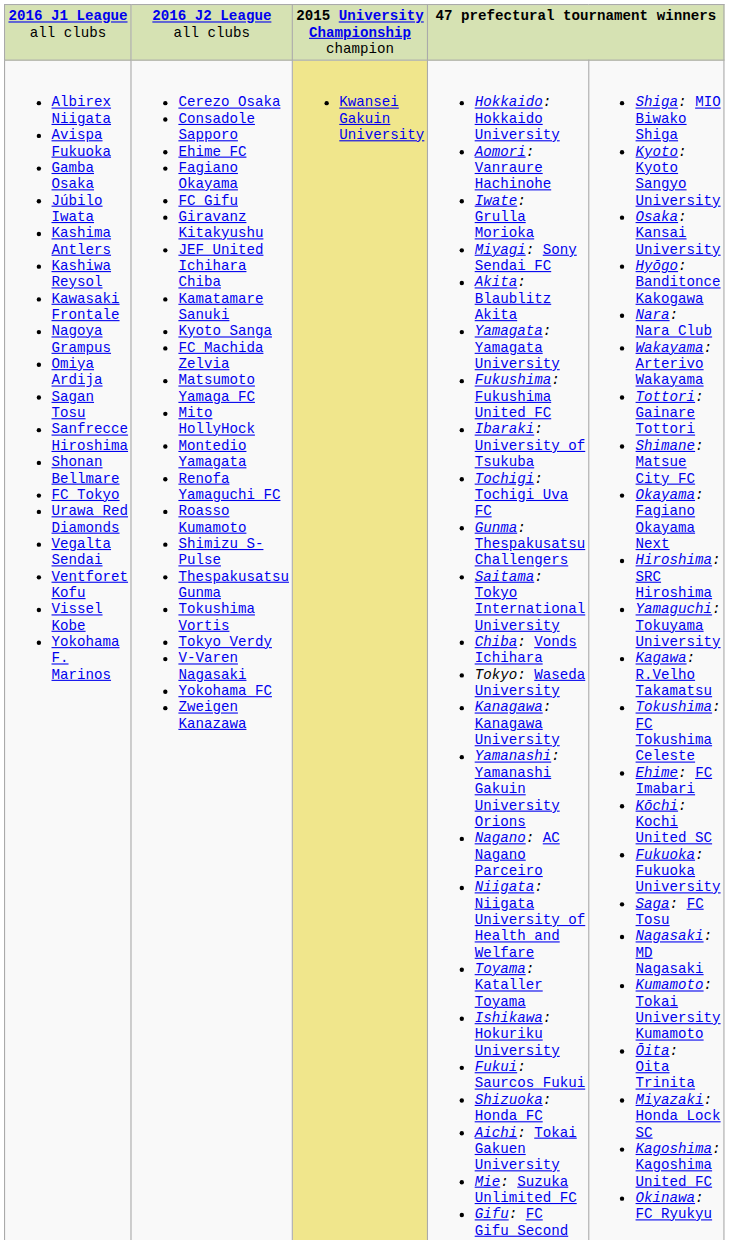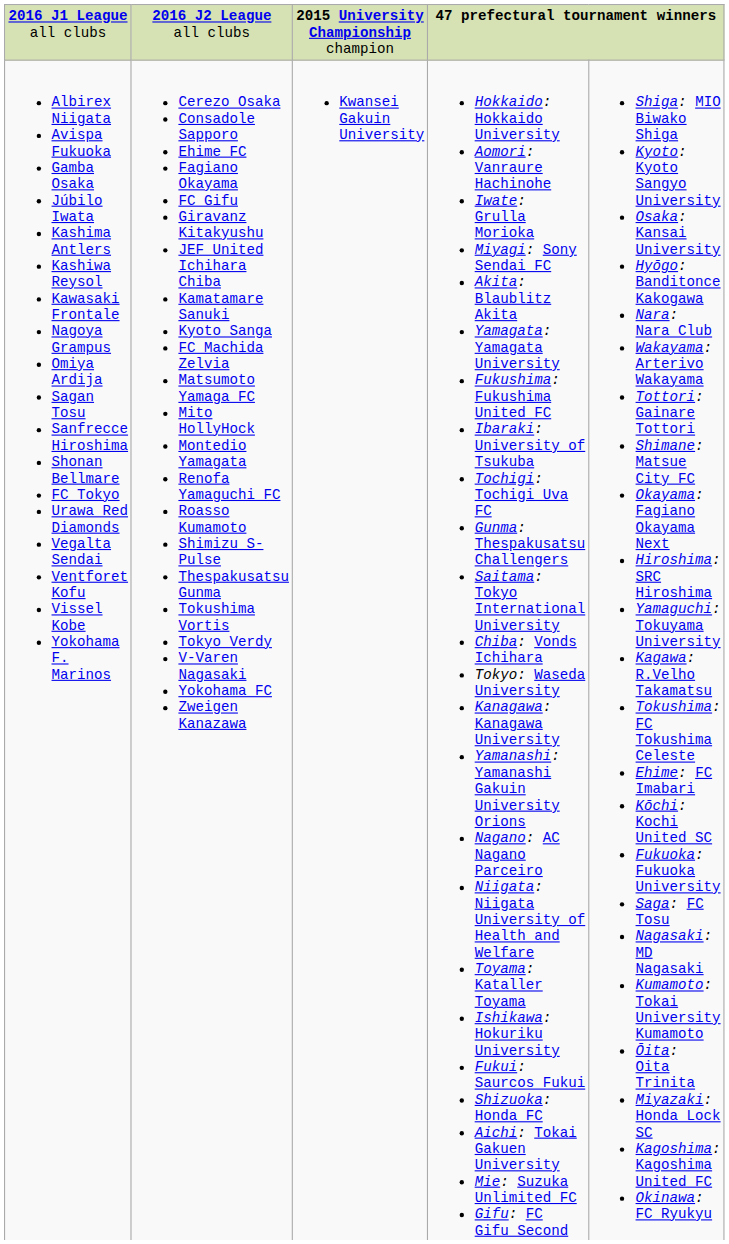row 2 | column 3: khaki background -> no background
